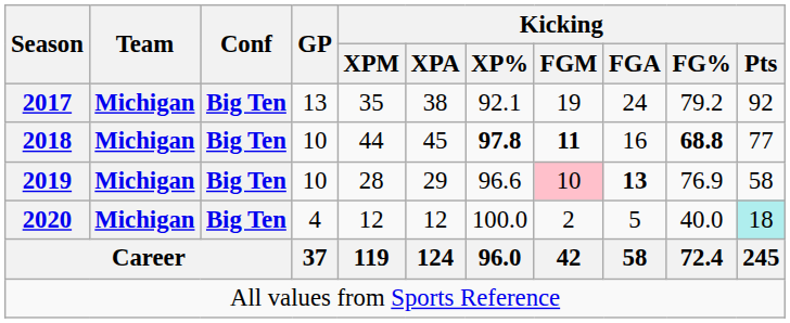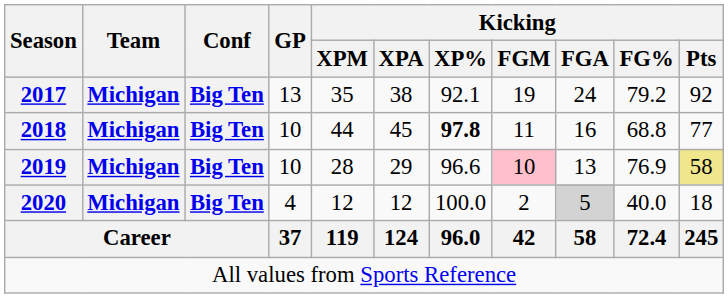2018 | Kicking / FGM: bold -> normal
2018 | Kicking / FG%: bold -> normal
2019 | Kicking / FGA: bold -> normal
2019 | Kicking / Pts: no background -> khaki background
2020 | Kicking / FGA: no background -> lightgrey background
2020 | Kicking / Pts: paleturquoise background -> no background
